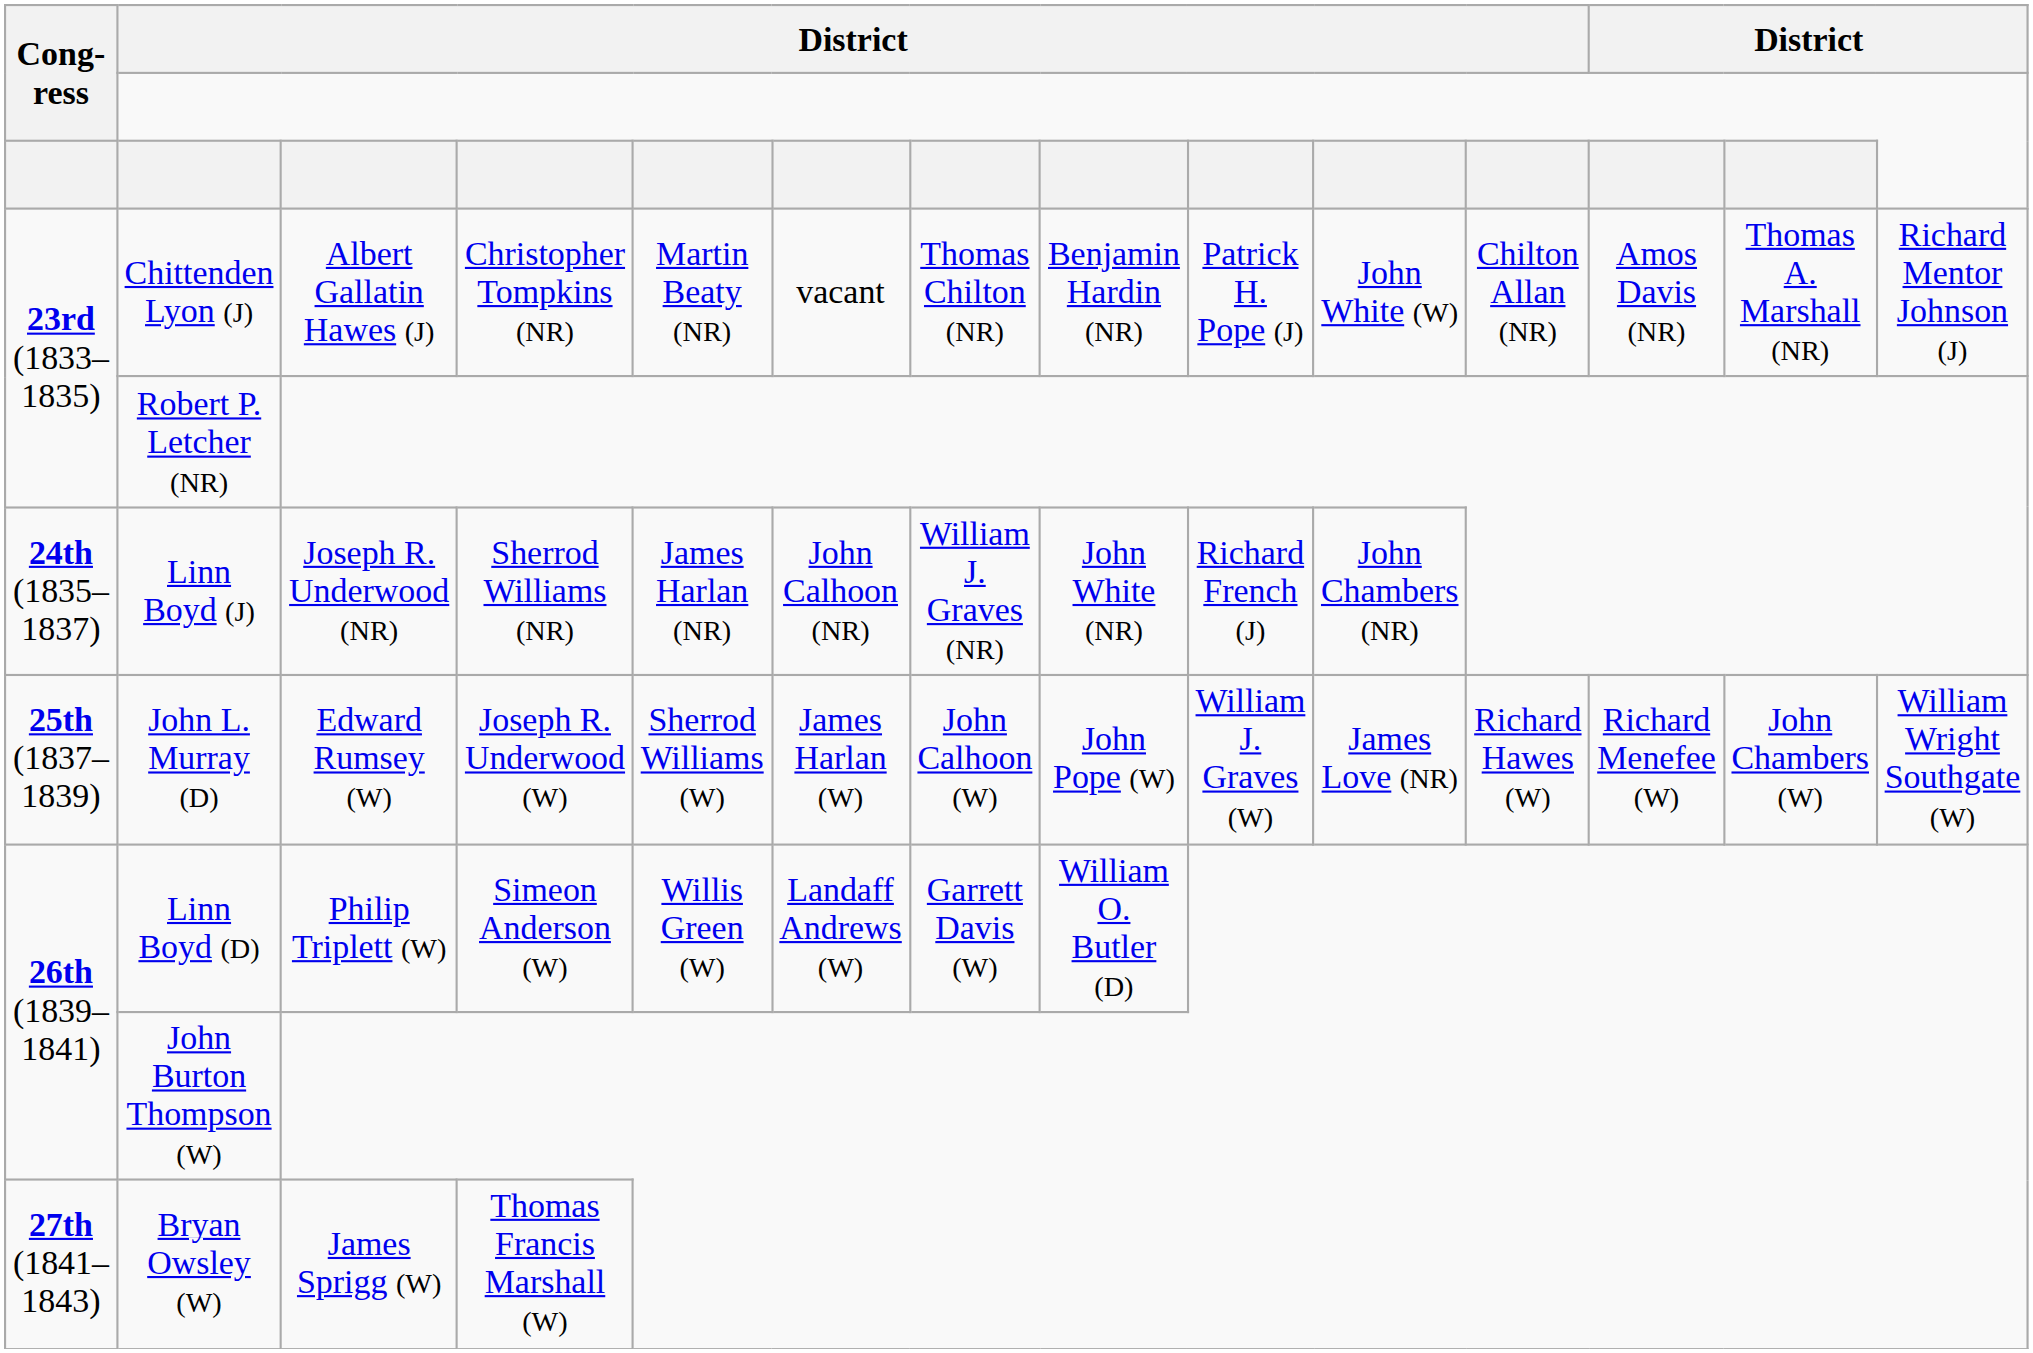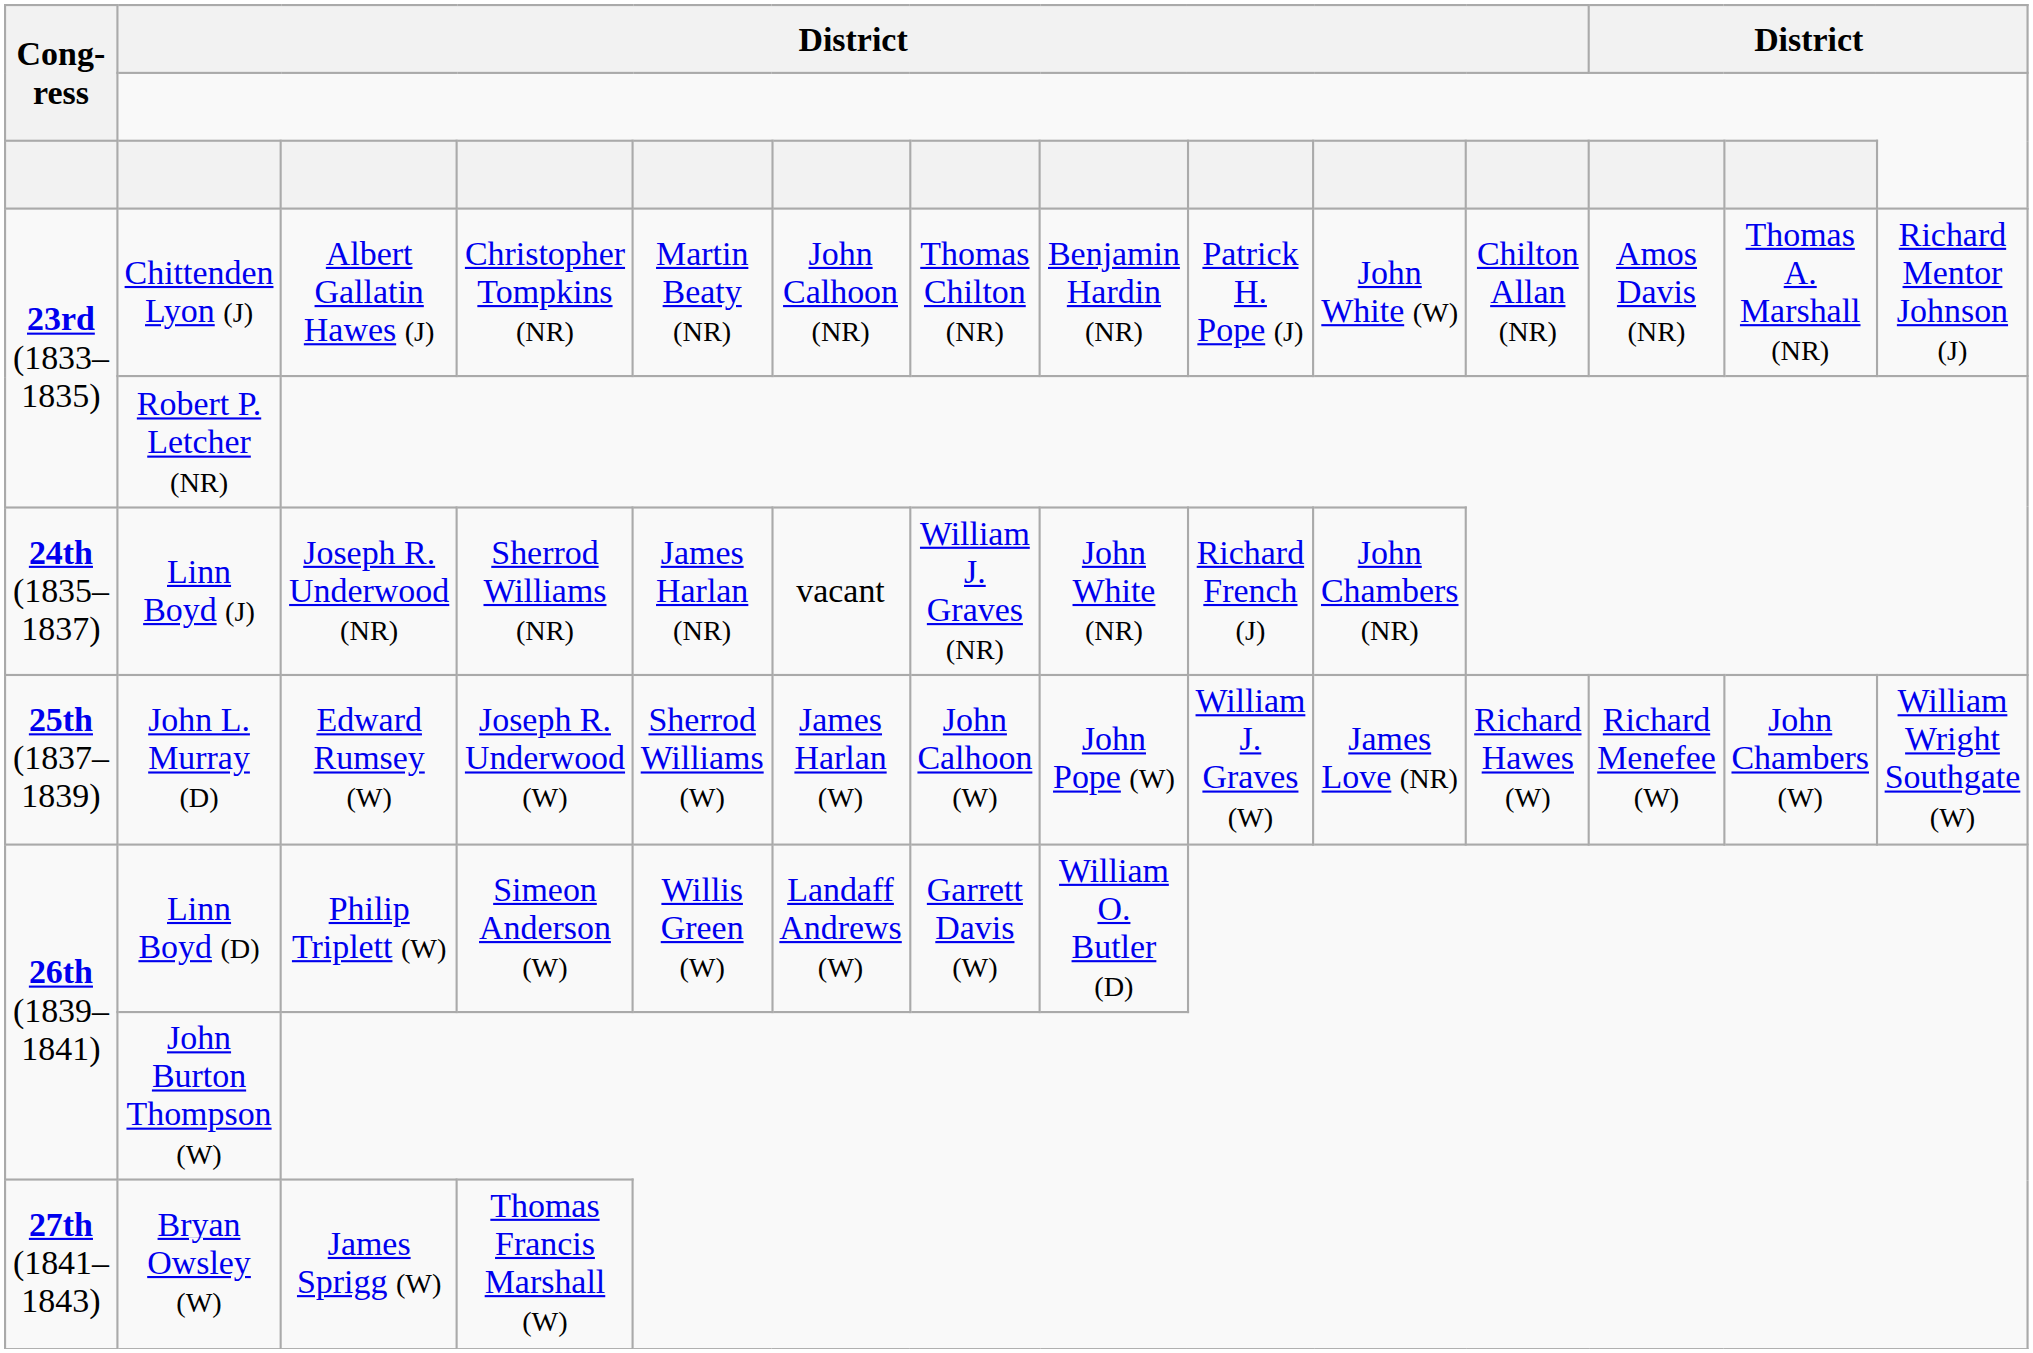Chittenden Lyon (J) | column 6: vacant -> John Calhoon (NR)
Linn Boyd (J) | column 6: John Calhoon (NR) -> vacant
